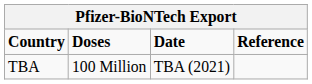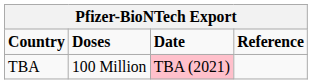TBA | Date: no background -> pink background
